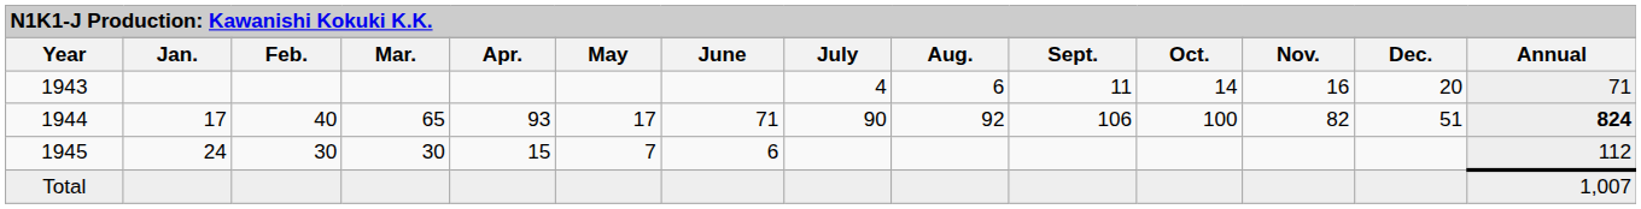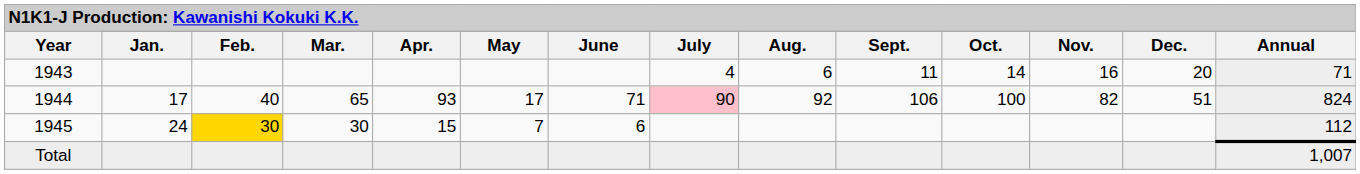1944 | July: no background -> pink background
1944 | Annual: bold -> normal
1945 | Feb.: no background -> gold background
